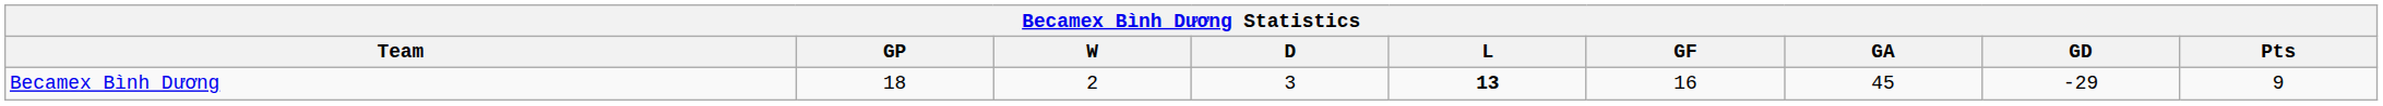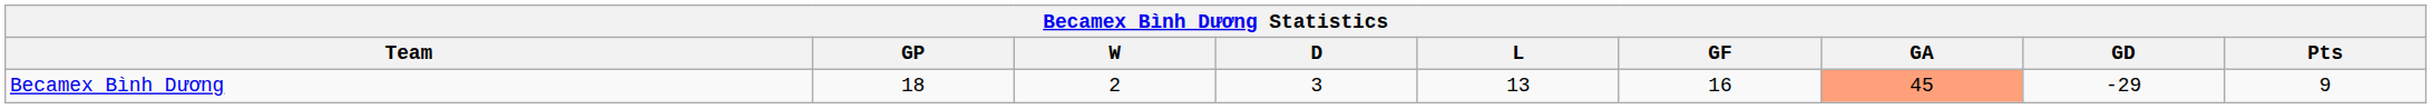Becamex Bình Dương | L: bold -> normal
Becamex Bình Dương | GA: no background -> lightsalmon background
